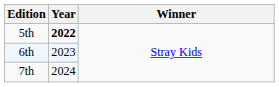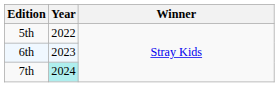5th | Year: bold -> normal
7th | Year: no background -> paleturquoise background
